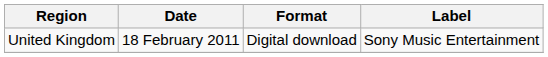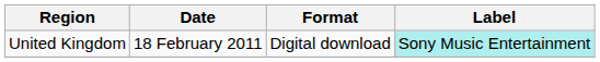United Kingdom | Label: no background -> paleturquoise background
